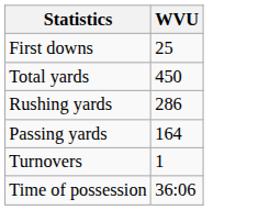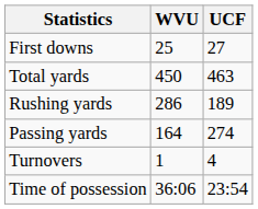+ column: UCF | 27 | 463 | 189 | 274 | 4 | 23:54
